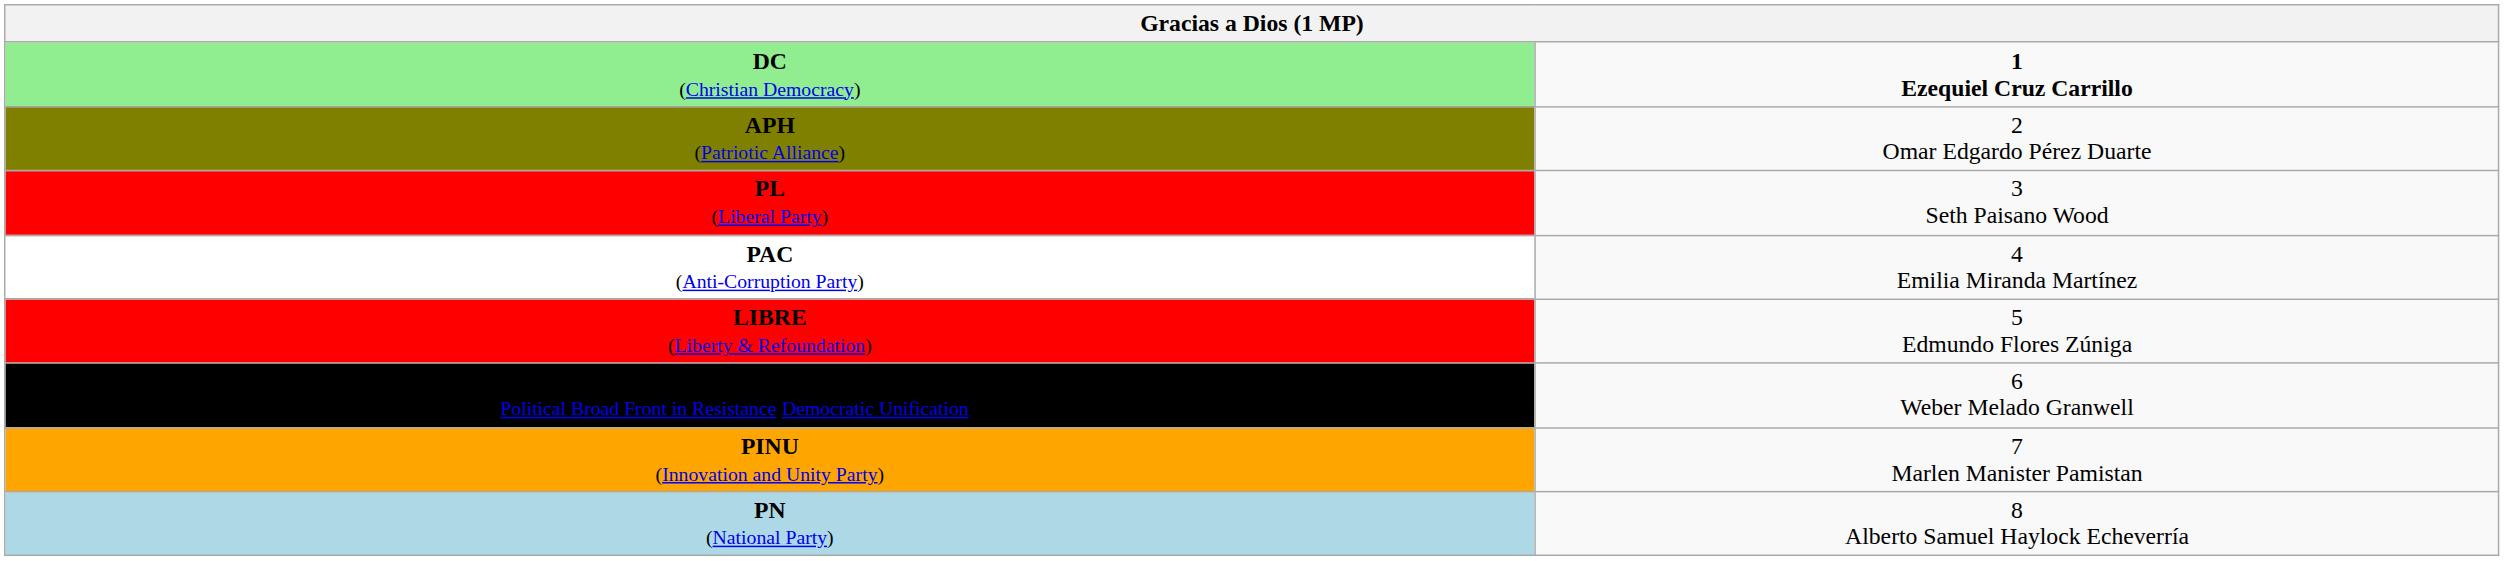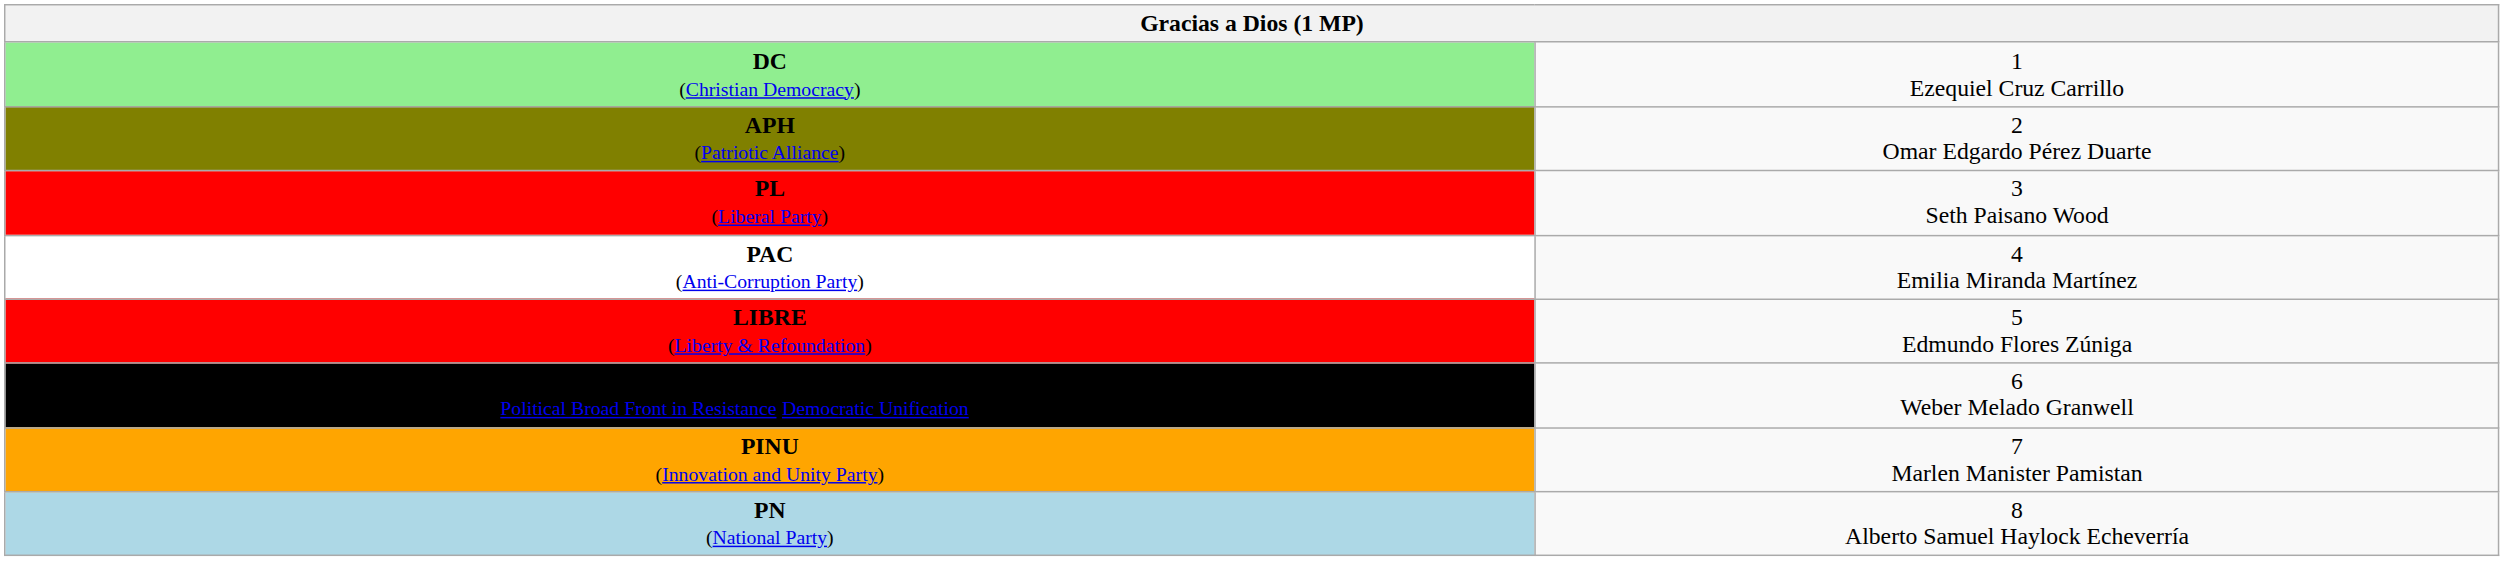DC (Christian Democracy) | column 2: bold -> normal
